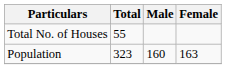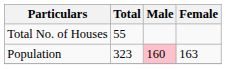Population | Male: no background -> pink background
